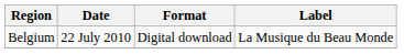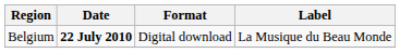Belgium | Date: normal -> bold
